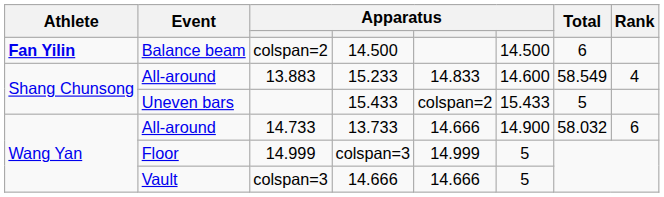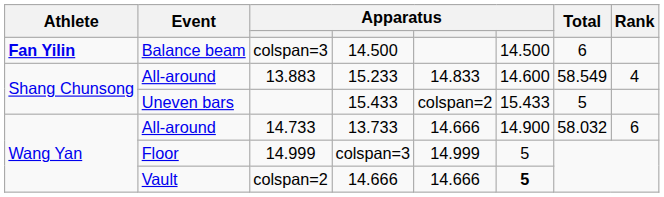row 3 | column 3: colspan=2 -> colspan=3
row 8 | column 3: colspan=3 -> colspan=2
row 8 | column 6: normal -> bold
